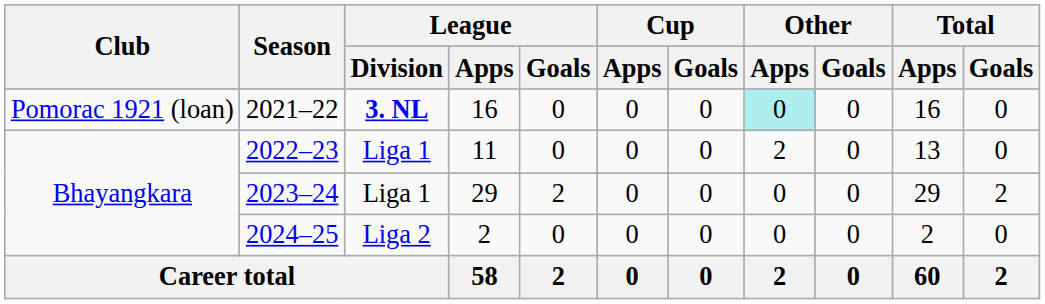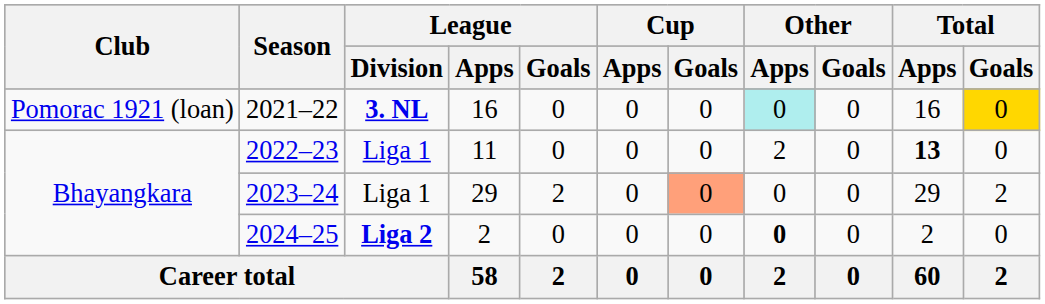2021–22 | Total / Goals: no background -> gold background
2022–23 | Total / Apps: normal -> bold
2023–24 | Cup / Goals: no background -> lightsalmon background
2024–25 | League / Division: normal -> bold
2024–25 | Other / Apps: normal -> bold
